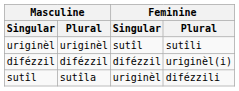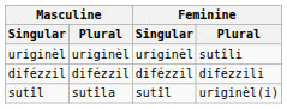row 3 | Feminine / Singular: sutîl -> uriginèl
row 4 | Feminine / Plural: uriginèl(i) -> difézzili
row 5 | Feminine / Singular: uriginèl -> sutîl
row 5 | Feminine / Plural: difézzili -> uriginèl(i)
